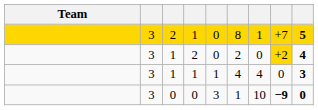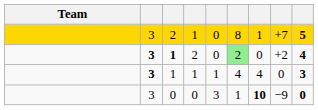row 3 | column 2: normal -> bold
row 3 | column 3: normal -> bold
row 3 | column 6: no background -> lightgreen background
row 3 | column 8: gold background -> no background
row 4 | column 2: normal -> bold
row 5 | column 7: normal -> bold
row 5 | column 8: bold -> normal
